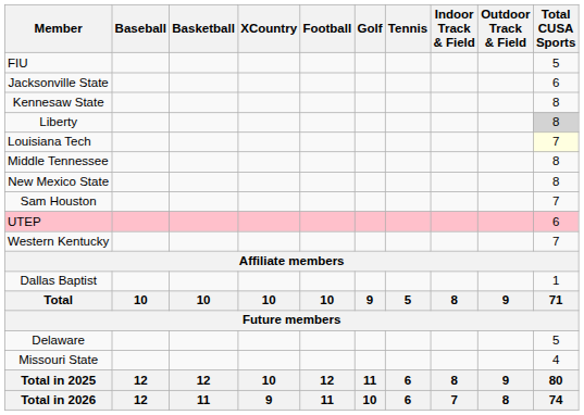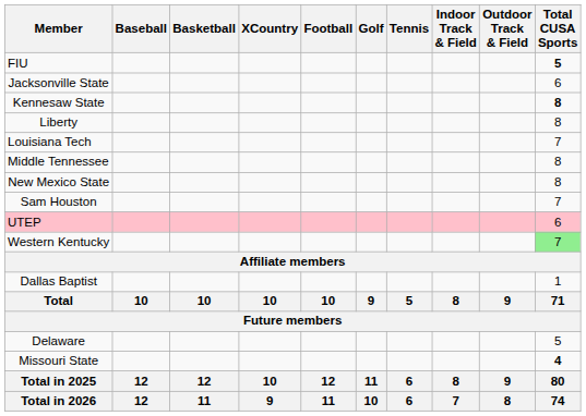FIU | Total CUSA Sports: normal -> bold
Kennesaw State | Total CUSA Sports: normal -> bold
Liberty | Total CUSA Sports: lightgrey background -> no background
Louisiana Tech | Total CUSA Sports: lightyellow background -> no background
Western Kentucky | Total CUSA Sports: no background -> lightgreen background
Missouri State | Total CUSA Sports: normal -> bold
